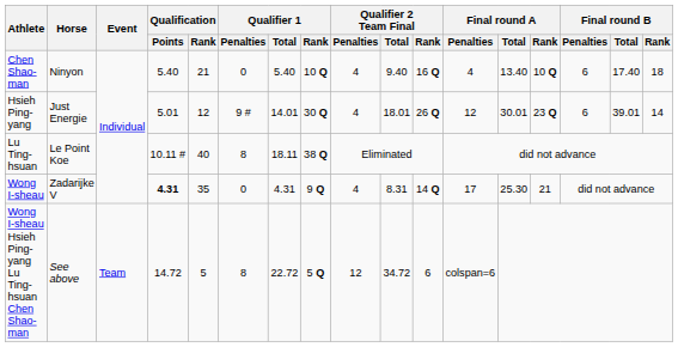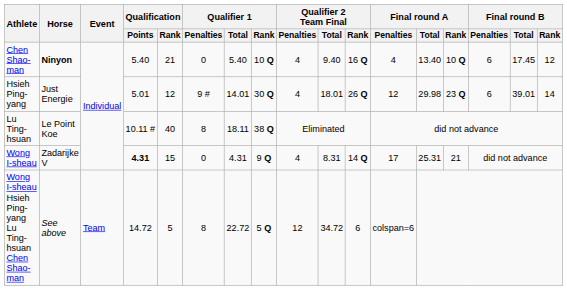Chen Shao-man | Horse: normal -> bold
Chen Shao-man | Final round B / Total: 17.40 -> 17.45
Chen Shao-man | Final round B / Rank: 18 -> 12
Hsieh Ping-yang | Final round A / Total: 30.01 -> 29.98
Wong I-sheau | Qualification / Rank: 35 -> 15
Wong I-sheau | Final round A / Total: 25.30 -> 25.31
